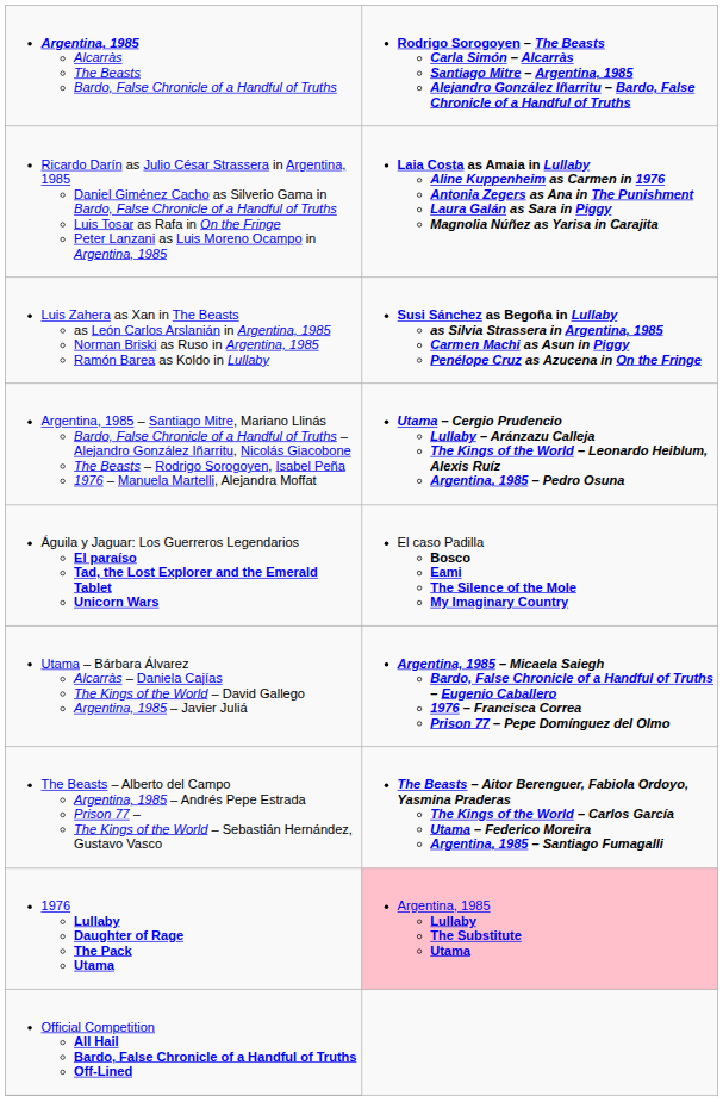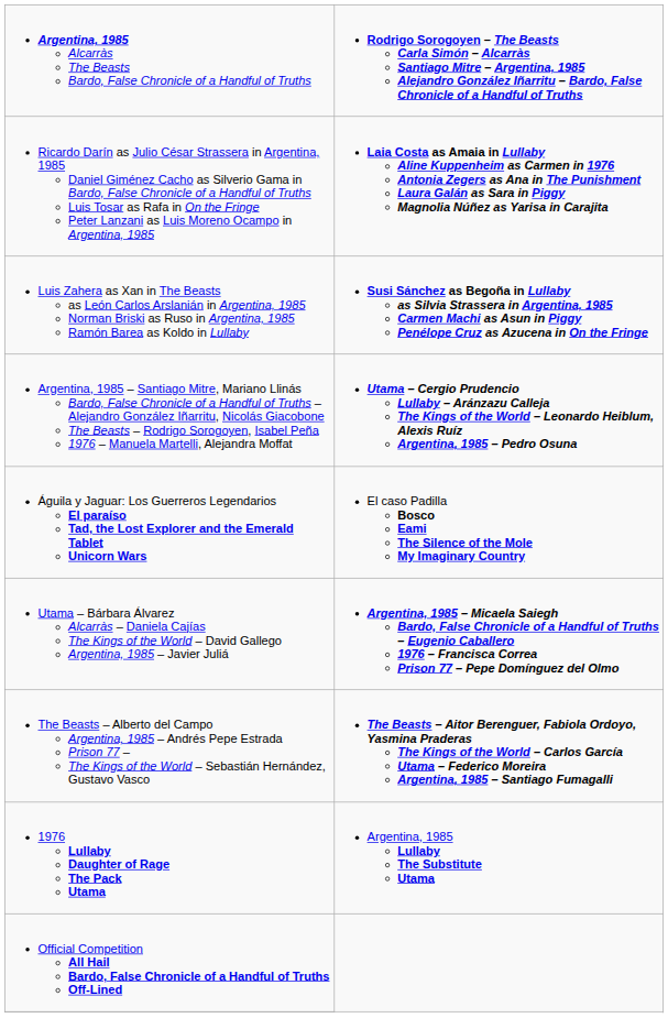1976 Lullaby Daughter of Rage The Pack Utama | column 2: pink background -> no background
